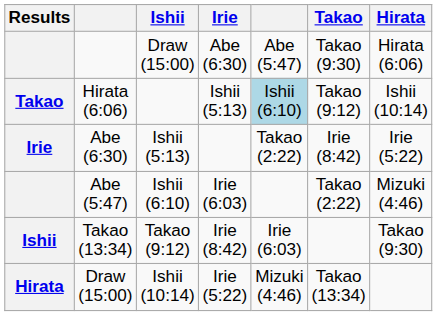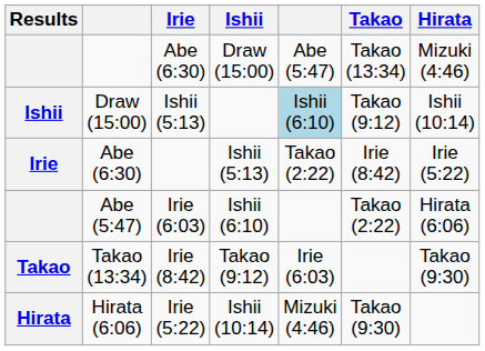columns swapped: Ishii <-> Irie
row 2 | Takao: Takao (9:30) -> Takao (13:34)
row 2 | Hirata: Hirata (6:06) -> Mizuki (4:46)
row 3 | Results: Takao -> Ishii
row 3 | column 2: Hirata (6:06) -> Draw (15:00)
row 5 | Hirata: Mizuki (4:46) -> Hirata (6:06)
row 6 | Results: Ishii -> Takao
row 7 | column 2: Draw (15:00) -> Hirata (6:06)
row 7 | Takao: Takao (13:34) -> Takao (9:30)
